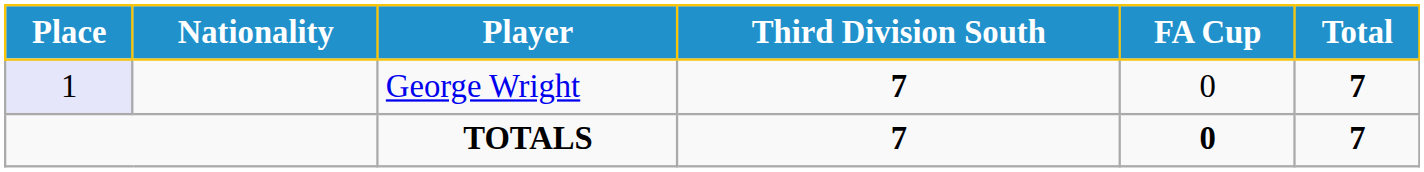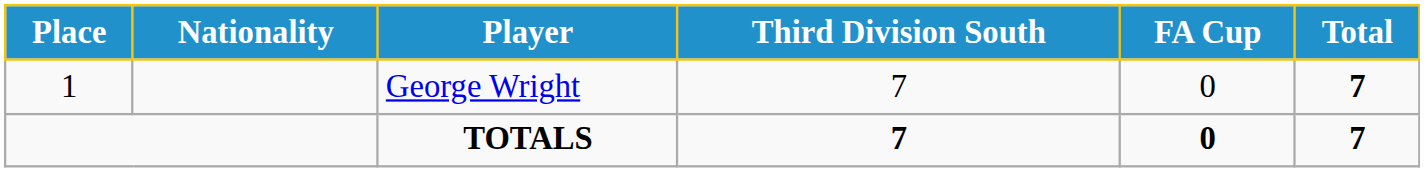George Wright | Place: lavender background -> no background
George Wright | Third Division South: bold -> normal
